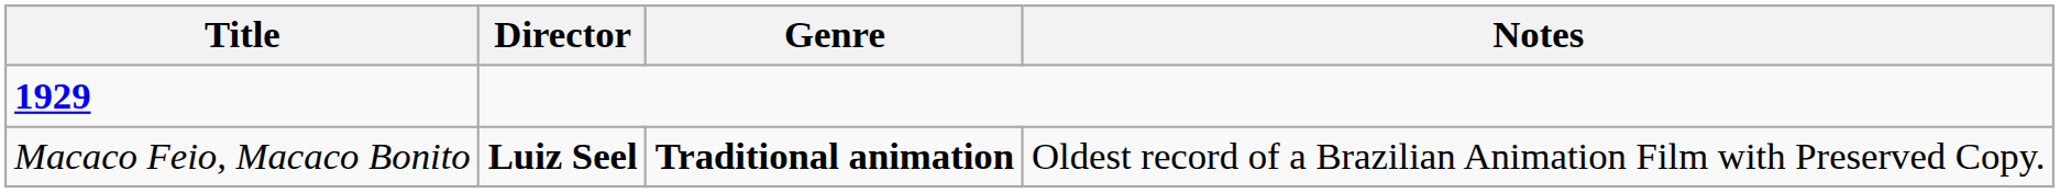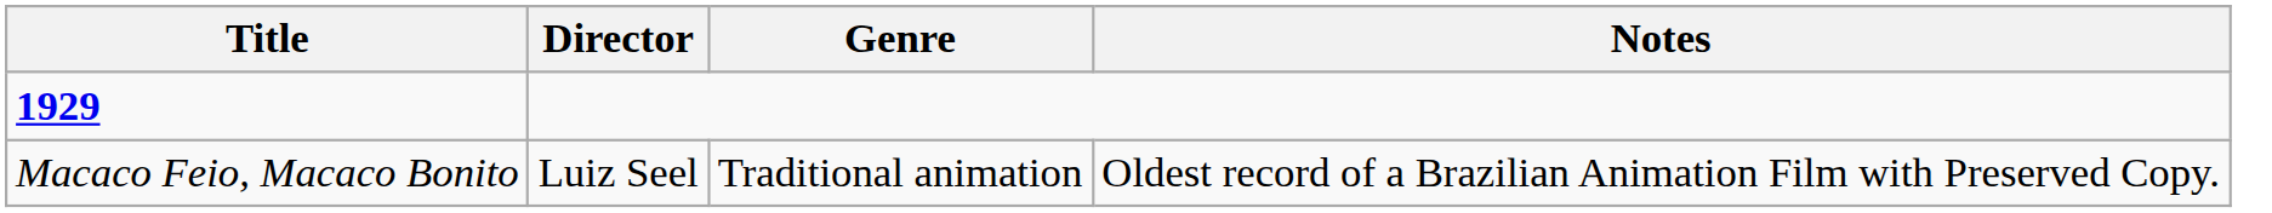Macaco Feio, Macaco Bonito | Director: bold -> normal
Macaco Feio, Macaco Bonito | Genre: bold -> normal
